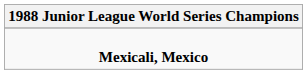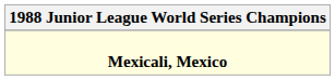row 2 | column 1: no background -> lightyellow background
